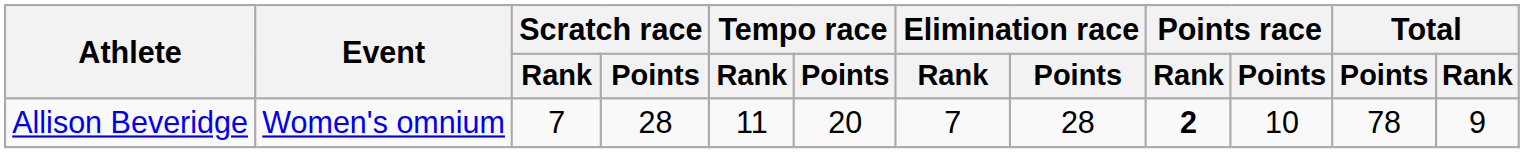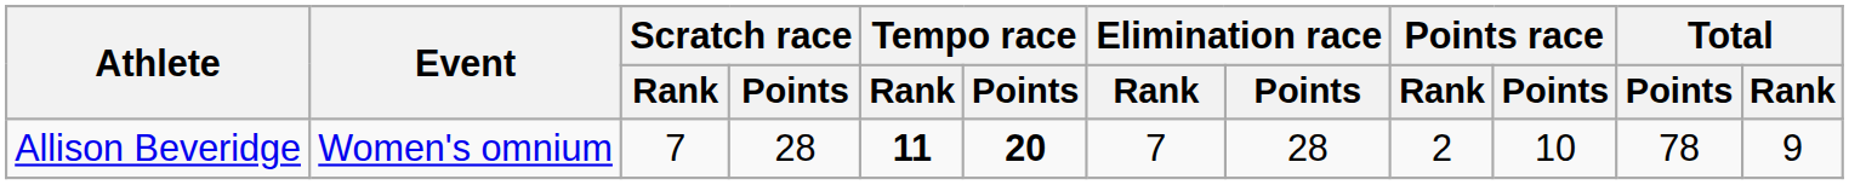Allison Beveridge | Tempo race / Rank: normal -> bold
Allison Beveridge | Tempo race / Points: normal -> bold
Allison Beveridge | Points race / Rank: bold -> normal
